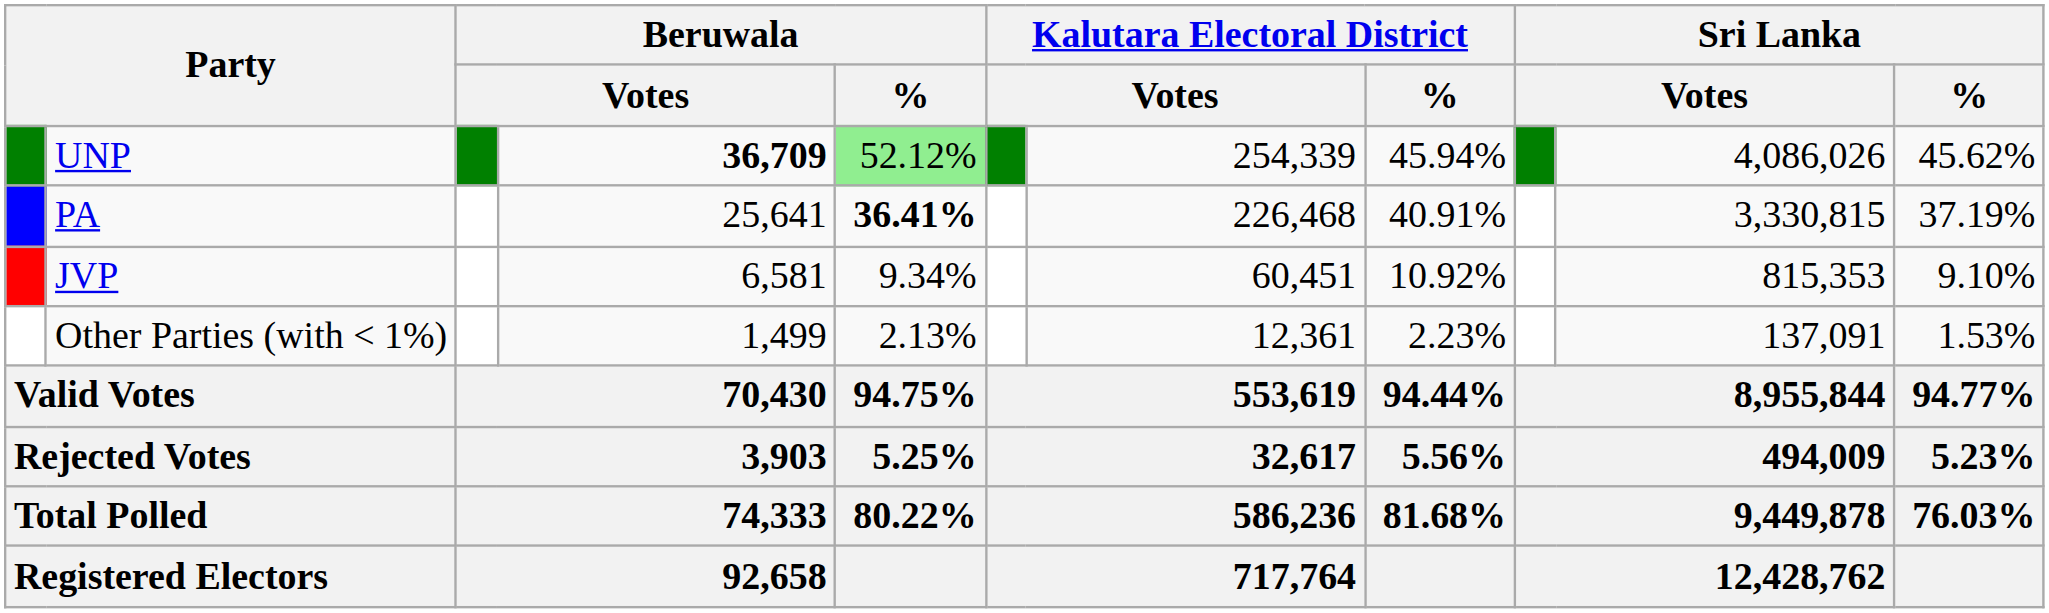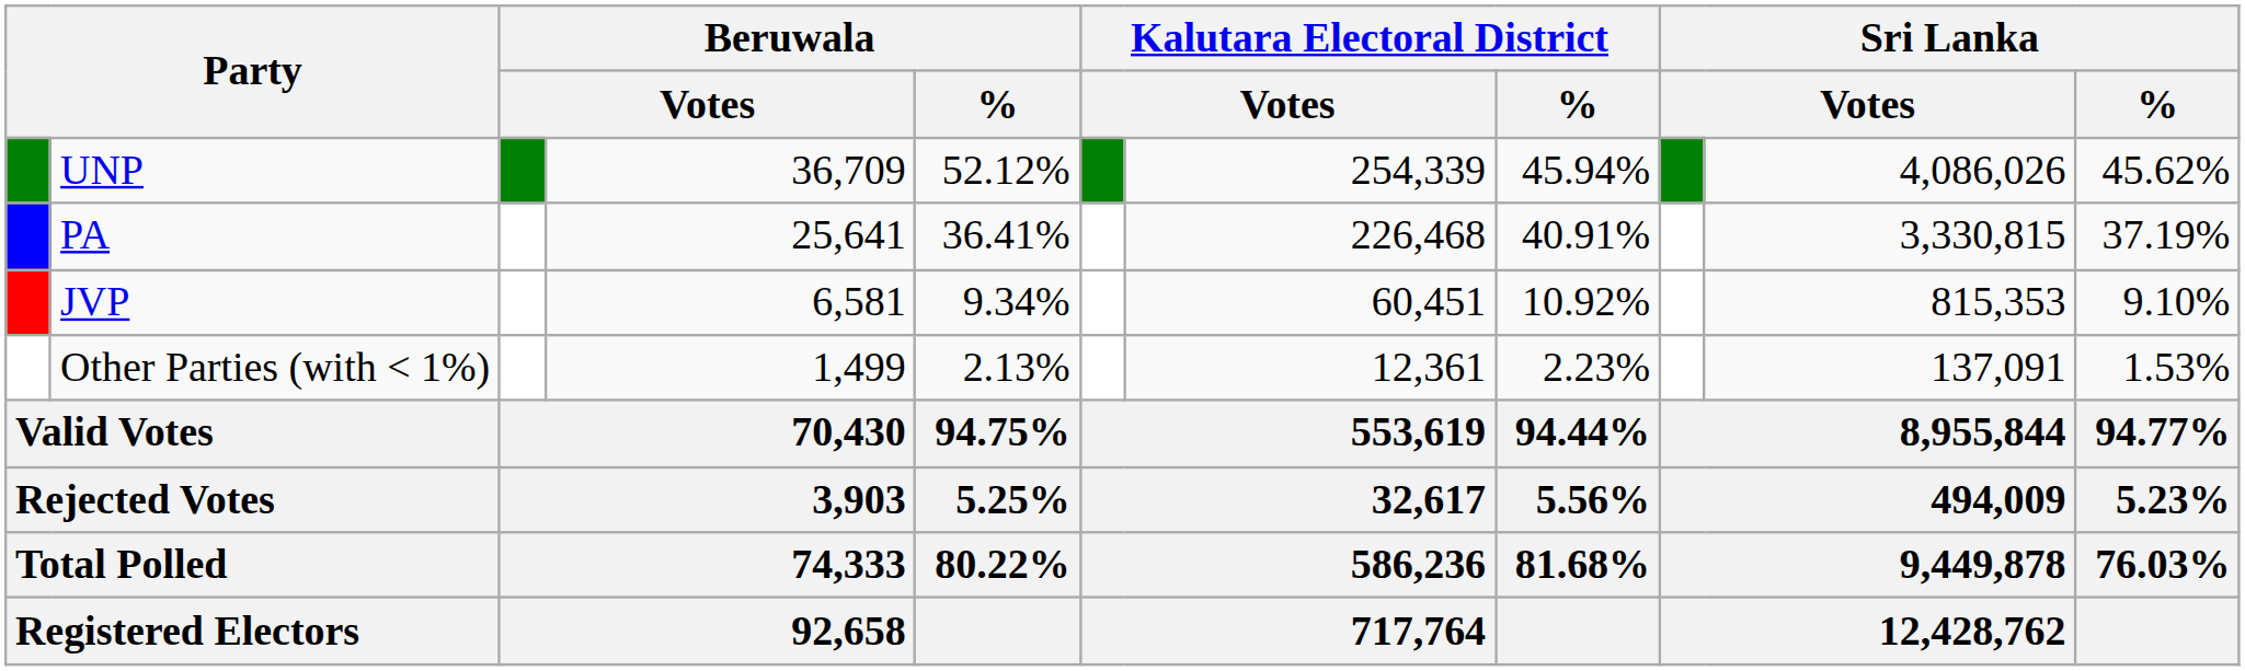UNP | column 4: bold -> normal
UNP | Beruwala / %: lightgreen background -> no background
PA | Beruwala / %: bold -> normal
